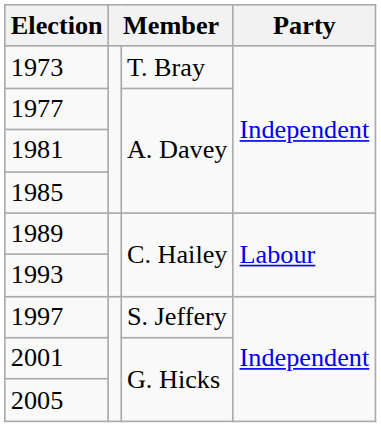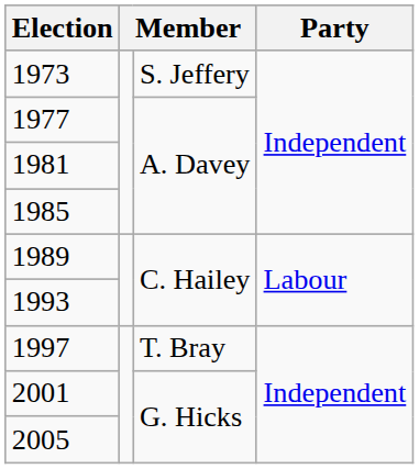1973 | column 3: T. Bray -> S. Jeffery
1997 | column 3: S. Jeffery -> T. Bray
